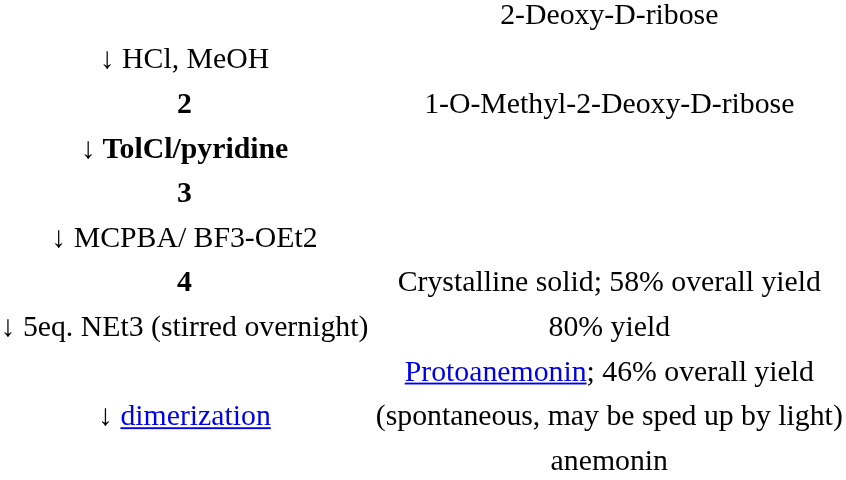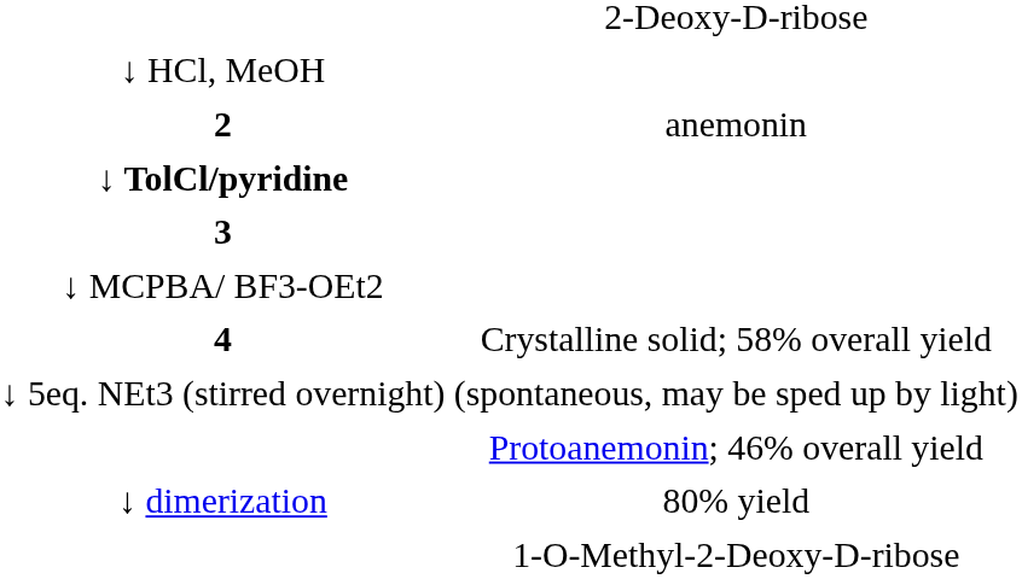row 3 | column 2: 1-O-Methyl-2-Deoxy-D-ribose -> anemonin
row 8 | column 2: 80% yield -> (spontaneous, may be sped up by light)
row 10 | column 2: (spontaneous, may be sped up by light) -> 80% yield
row 11 | column 2: anemonin -> 1-O-Methyl-2-Deoxy-D-ribose
